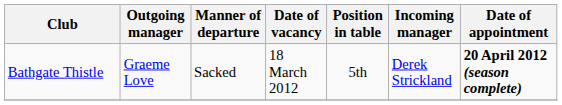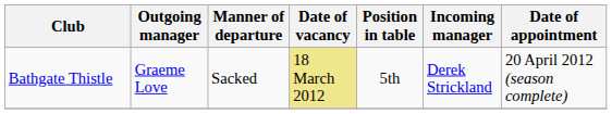Bathgate Thistle | Date of vacancy: no background -> khaki background
Bathgate Thistle | Date of appointment: bold -> normal
